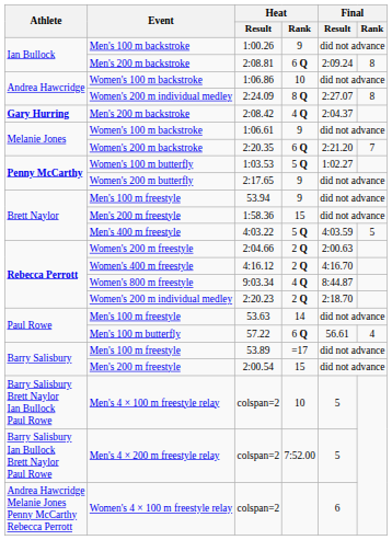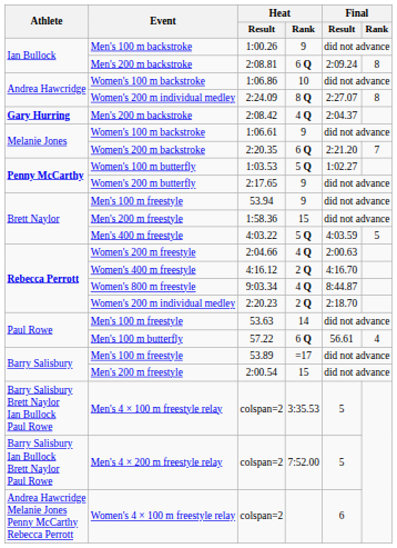2:04.66 | Heat / Rank: 2 Q -> 4 Q
Men's 4 × 100 m freestyle relay / colspan=2 | Heat / Rank: 10 -> 3:35.53
